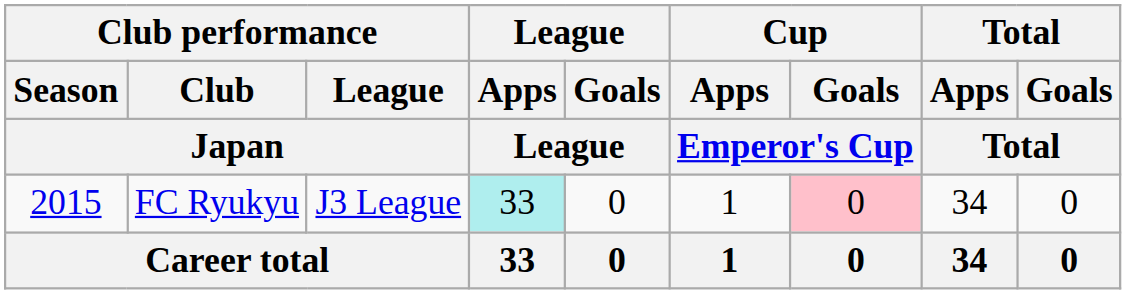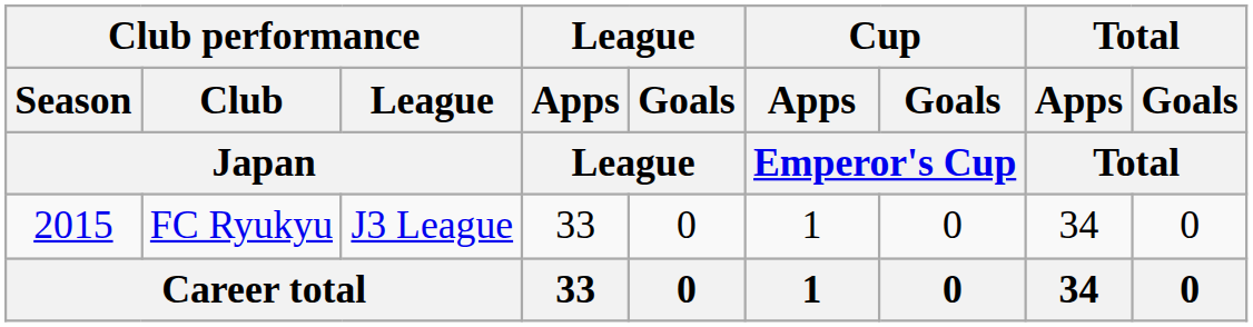FC Ryukyu | League / Apps / League: paleturquoise background -> no background
FC Ryukyu | Cup / Goals / Emperor's Cup: pink background -> no background
